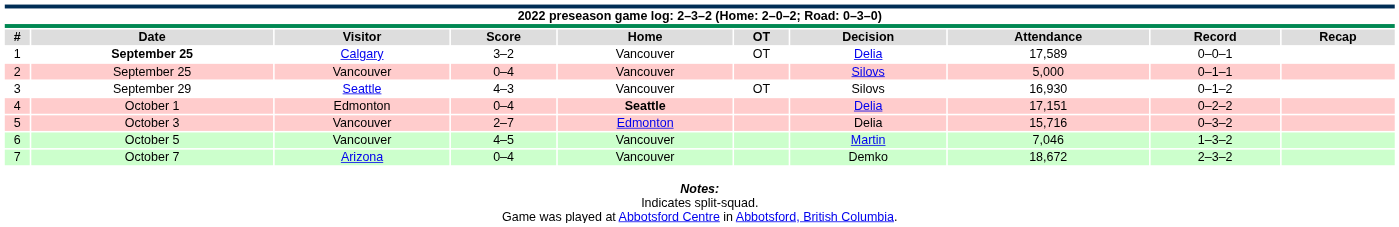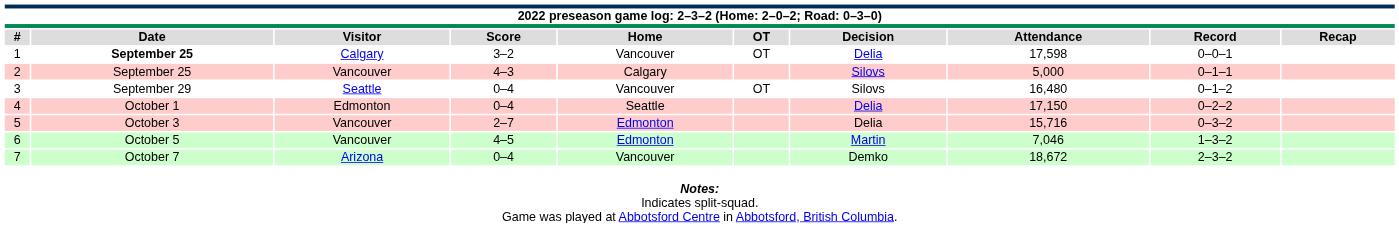1 | Attendance: 17,589 -> 17,598
2 | Score: 0–4 -> 4–3
2 | Home: Vancouver -> Calgary
3 | Score: 4–3 -> 0–4
3 | Attendance: 16,930 -> 16,480
4 | Home: bold -> normal
4 | Attendance: 17,151 -> 17,150
6 | Home: Vancouver -> Edmonton
